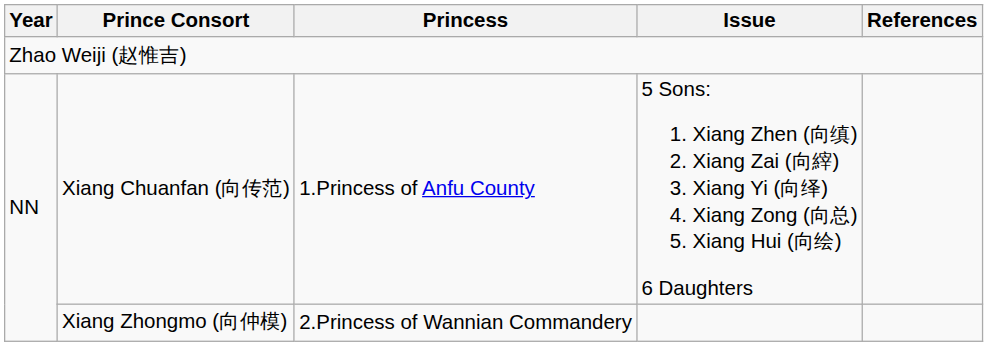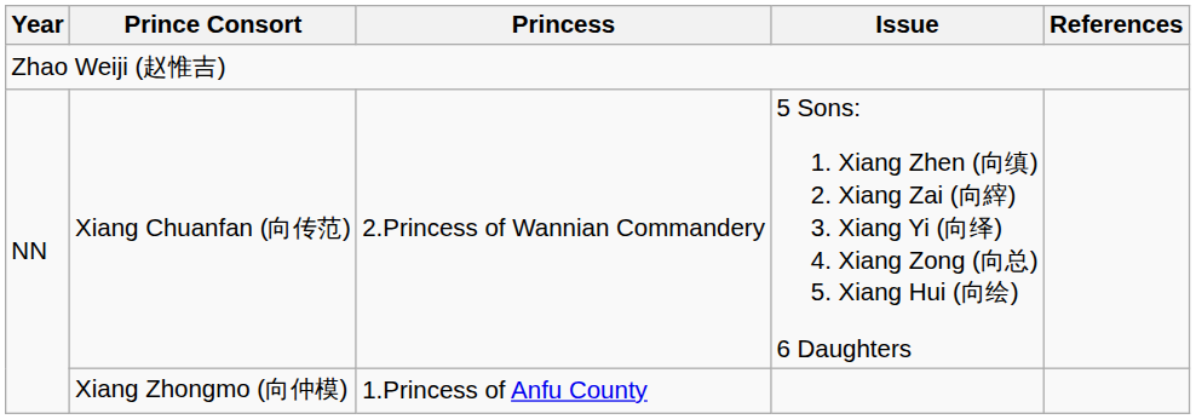Xiang Chuanfan (向传范) | Princess: 1.Princess of Anfu County -> 2.Princess of Wannian Commandery
Xiang Zhongmo (向仲模) | Princess: 2.Princess of Wannian Commandery -> 1.Princess of Anfu County
